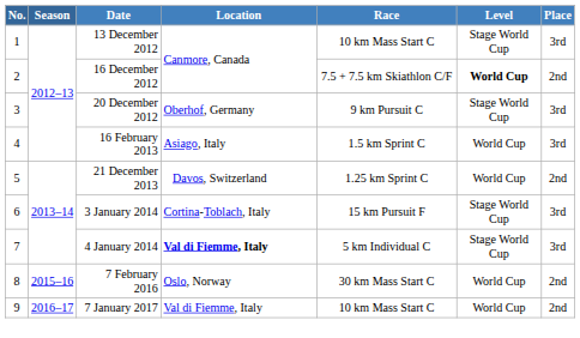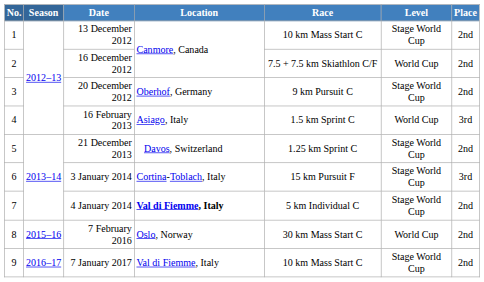13 December 2012 | Place: 3rd -> 2nd
16 December 2012 | Level: bold -> normal
20 December 2012 | Place: 3rd -> 2nd
21 December 2013 | Level: World Cup -> Stage World Cup
4 January 2014 | Place: 3rd -> 2nd
7 January 2017 | Level: World Cup -> Stage World Cup
